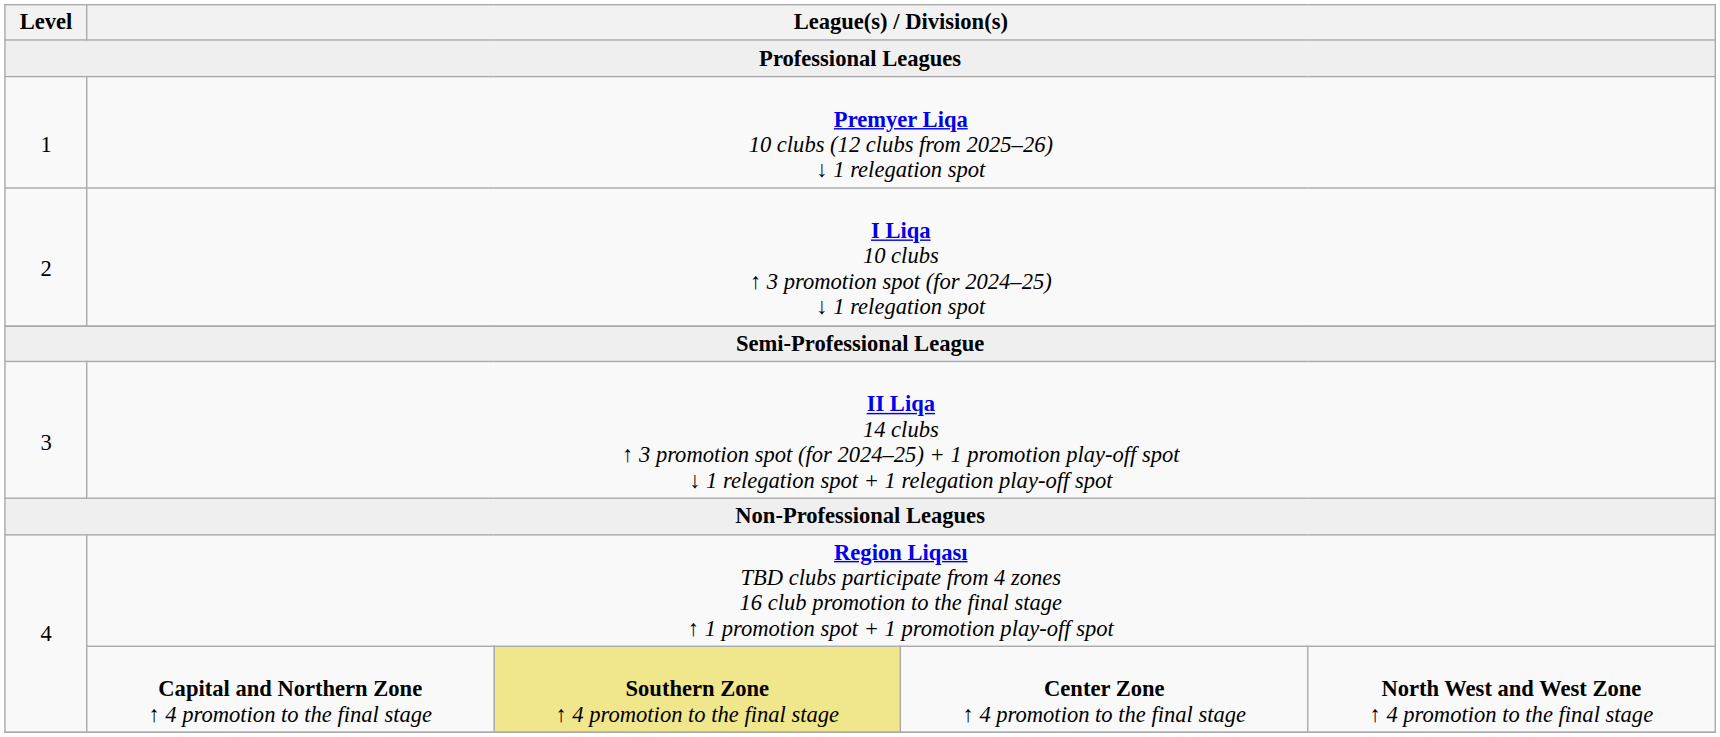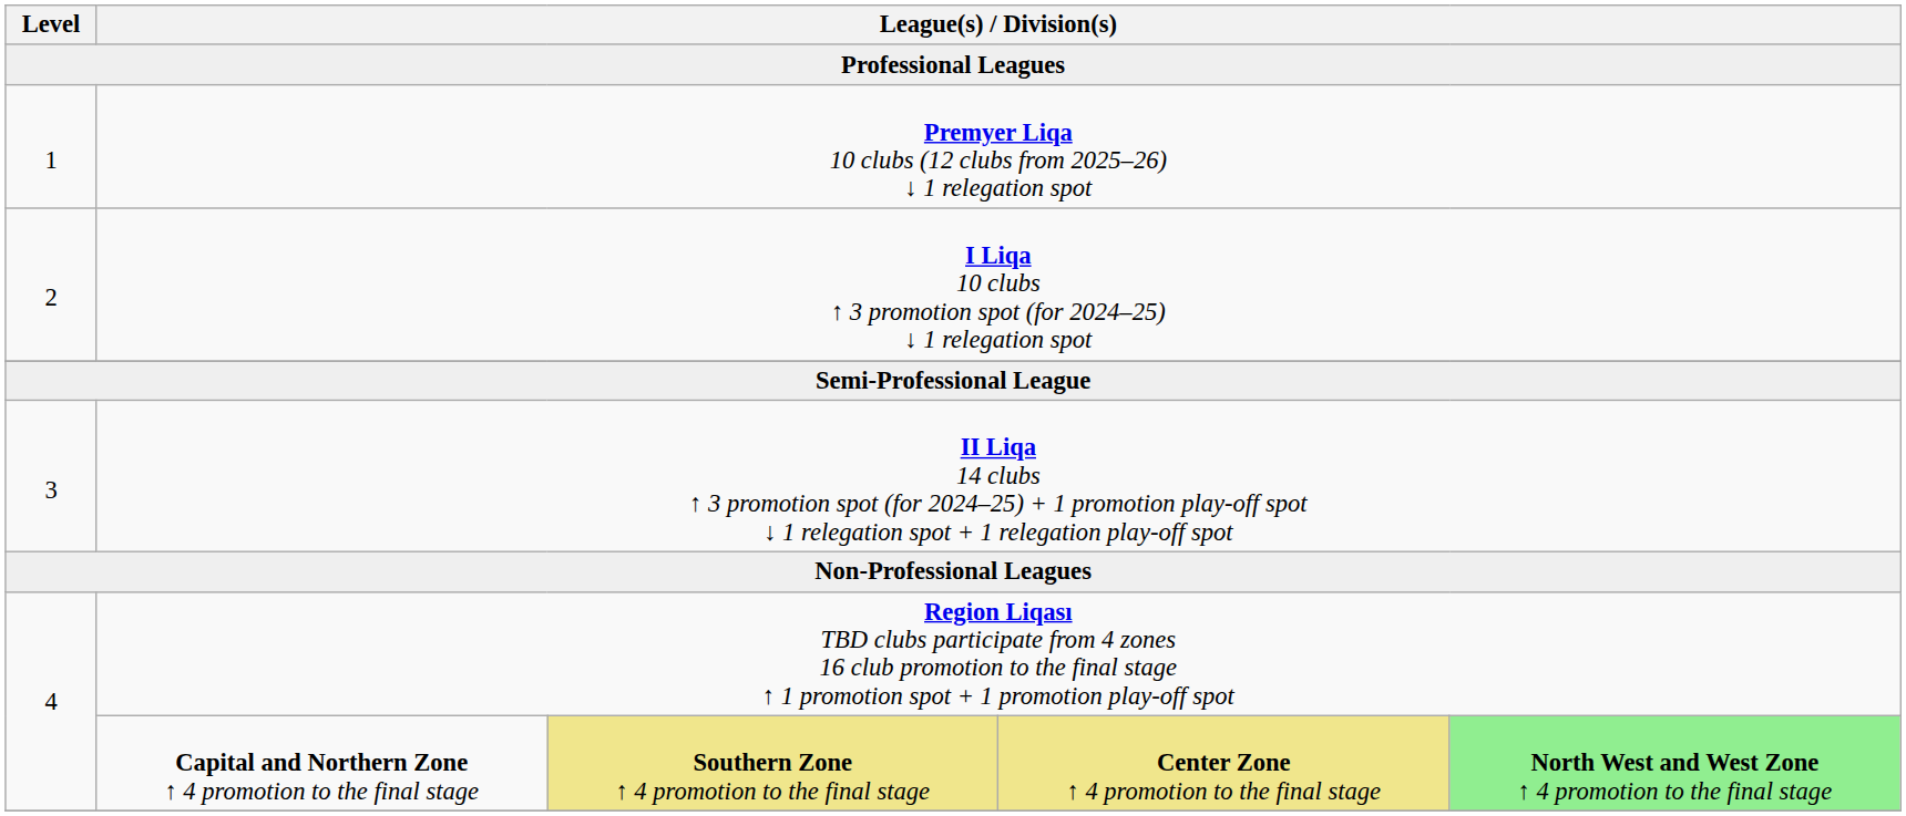Capital and Northern Zone ↑ 4 promotion to the final stage | column 4: no background -> khaki background
Capital and Northern Zone ↑ 4 promotion to the final stage | column 5: no background -> lightgreen background
